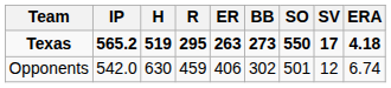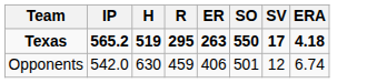- column: BB | 273 | 302
